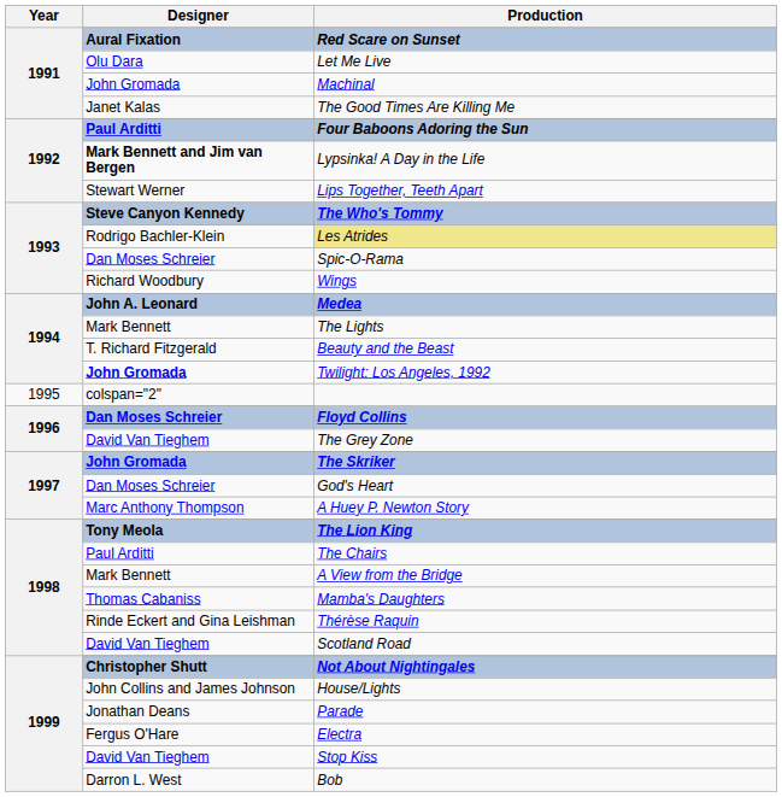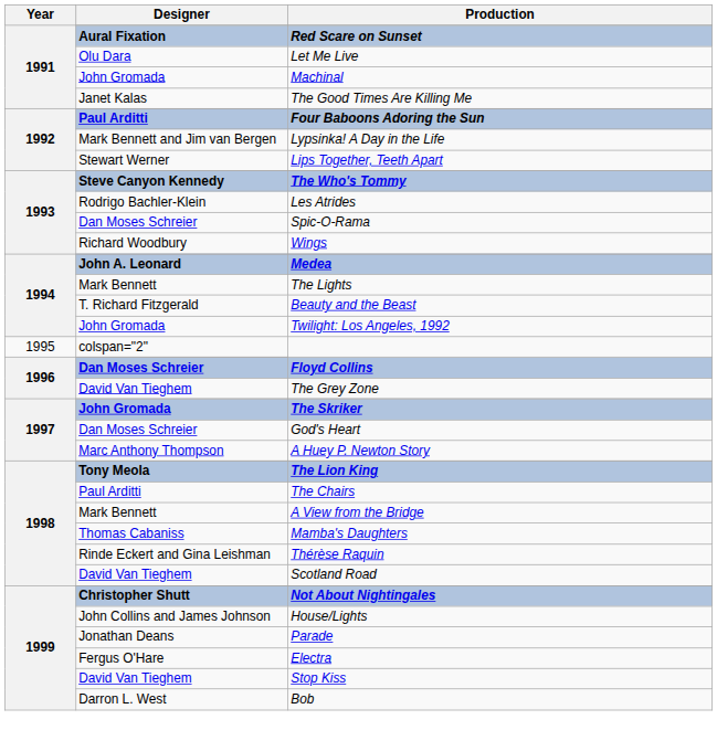Lypsinka! A Day in the Life | Designer: bold -> normal
Les Atrides | Production: khaki background -> no background
Twilight: Los Angeles, 1992 | Designer: bold -> normal
